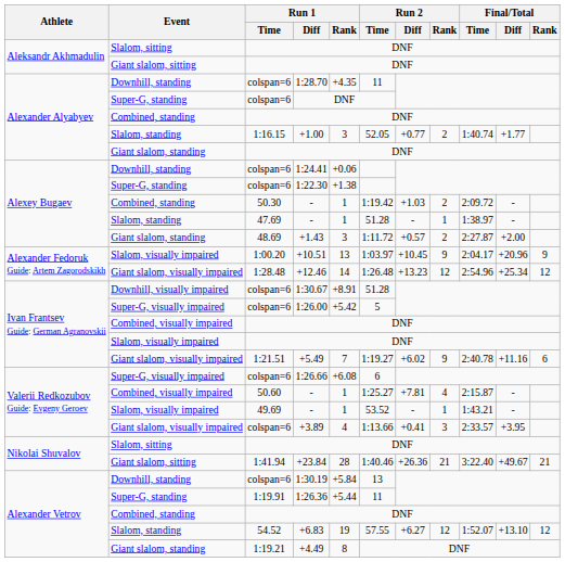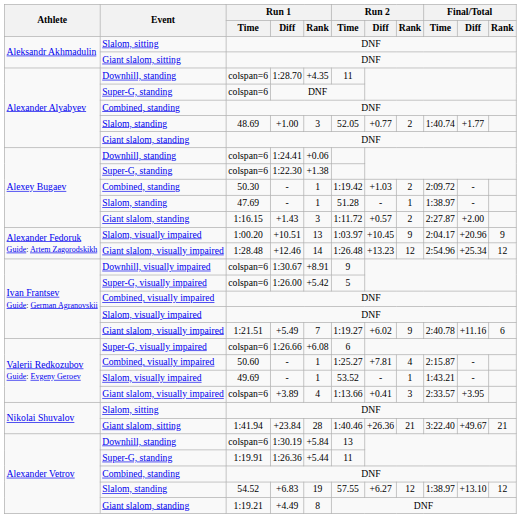+1.00 | Run 1 / Time: 1:16.15 -> 48.69
+1.43 | Run 1 / Time: 48.69 -> 1:16.15
1:30.67 | Run 2 / Time: 51.28 -> 9
+6.83 | Final/Total / Time: 1:52.07 -> 1:38.97
